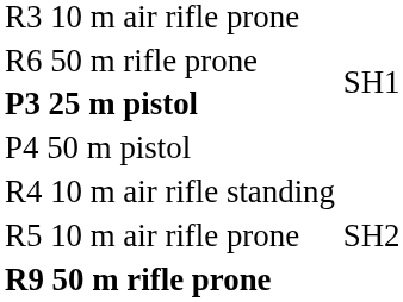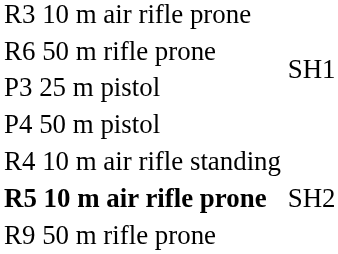P3 25 m pistol | column 1: bold -> normal
R5 10 m air rifle prone | column 1: normal -> bold
R9 50 m rifle prone | column 1: bold -> normal
